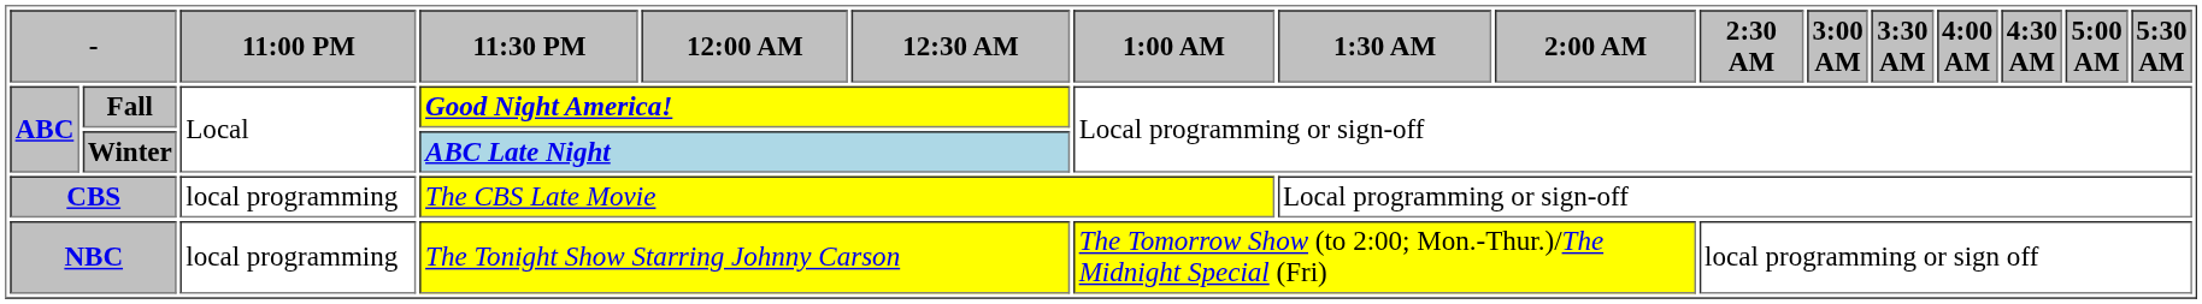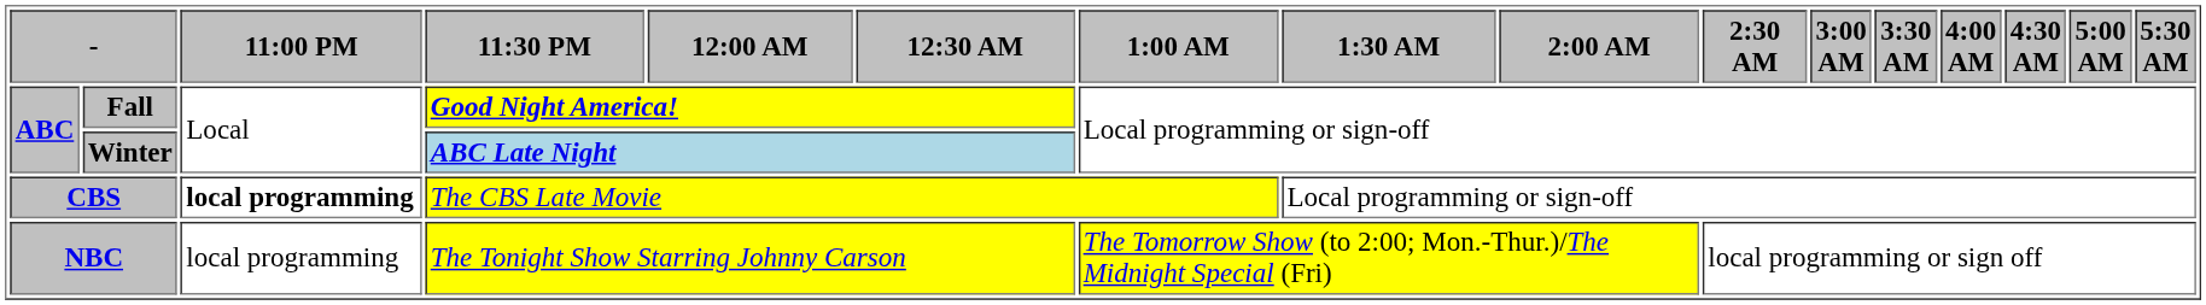CBS | 11:00 PM: normal -> bold
